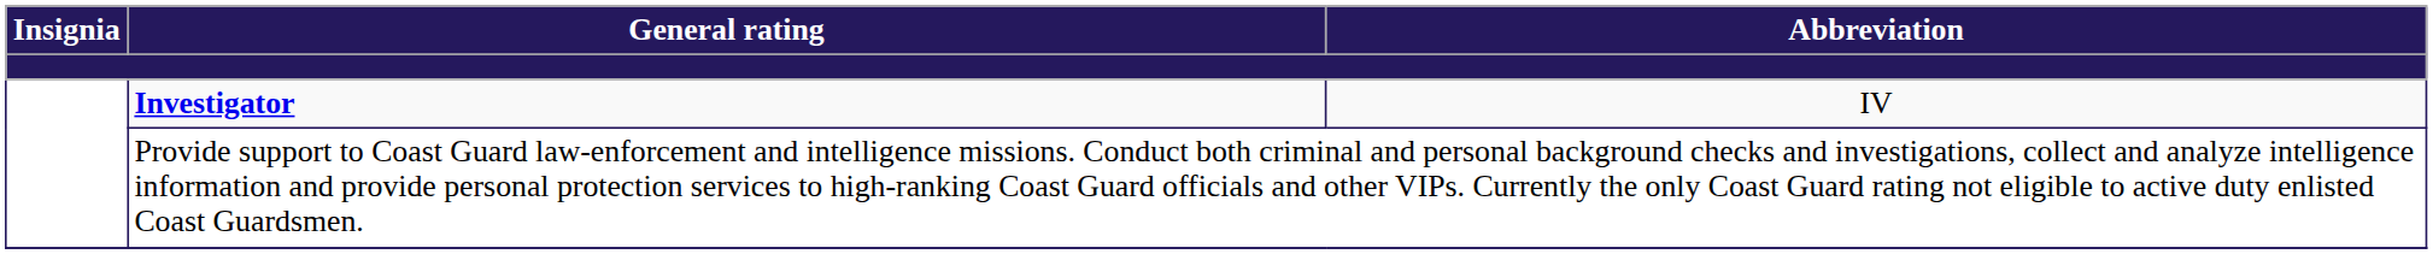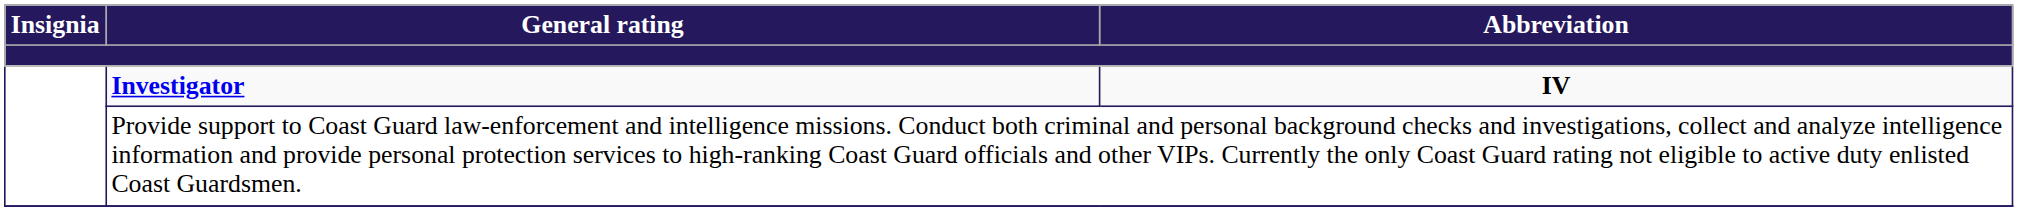Investigator | Abbreviation: normal -> bold
